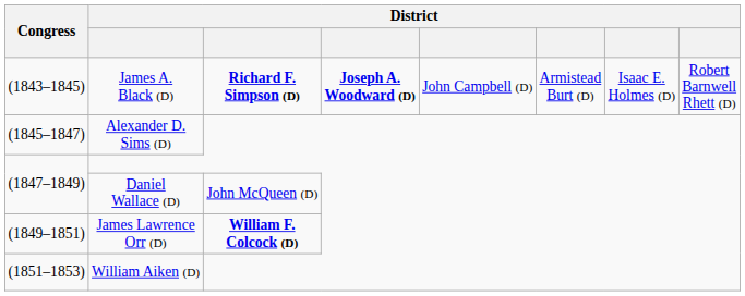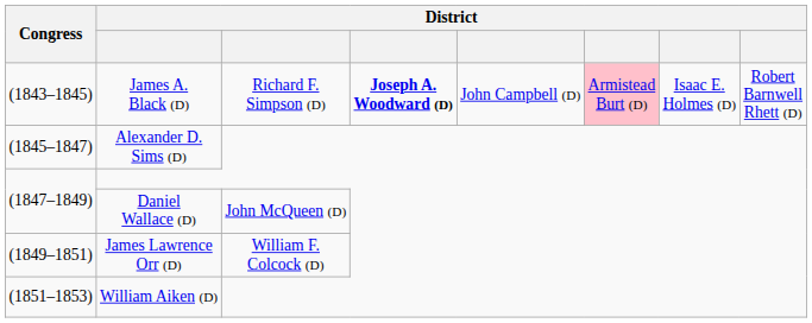James A. Black (D) | column 3: bold -> normal
James A. Black (D) | column 6: no background -> pink background
James Lawrence Orr (D) | column 3: bold -> normal
